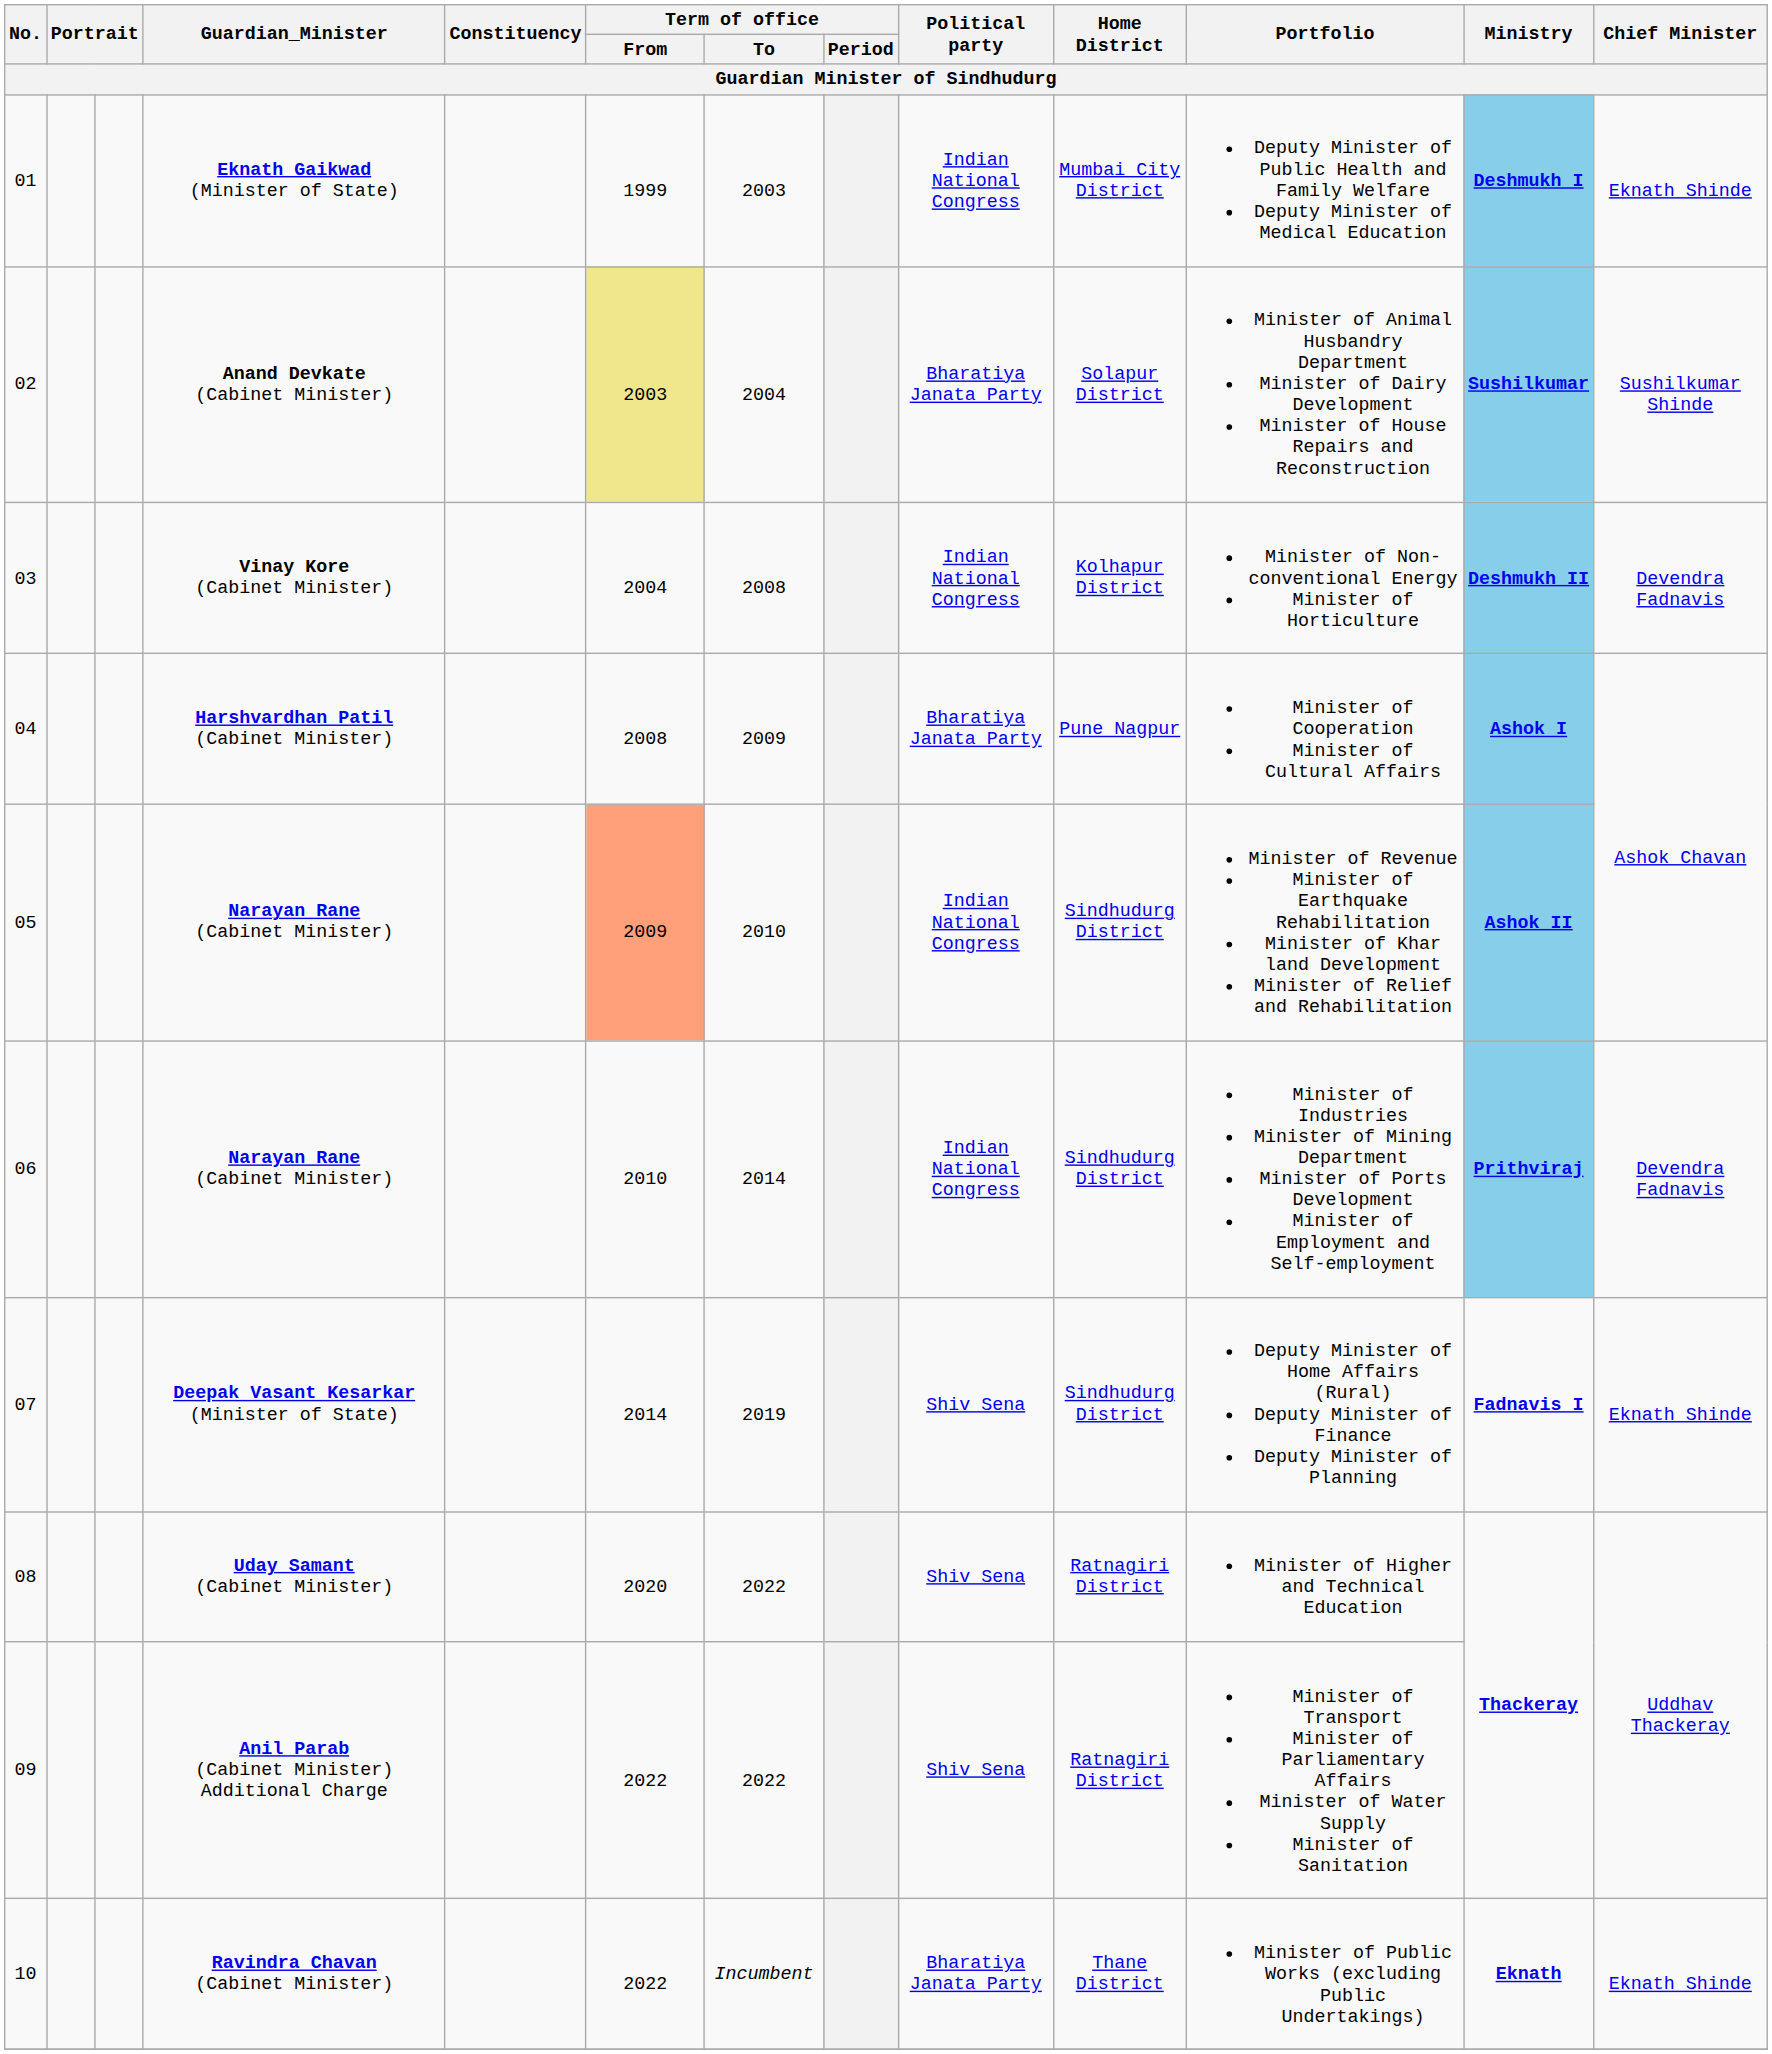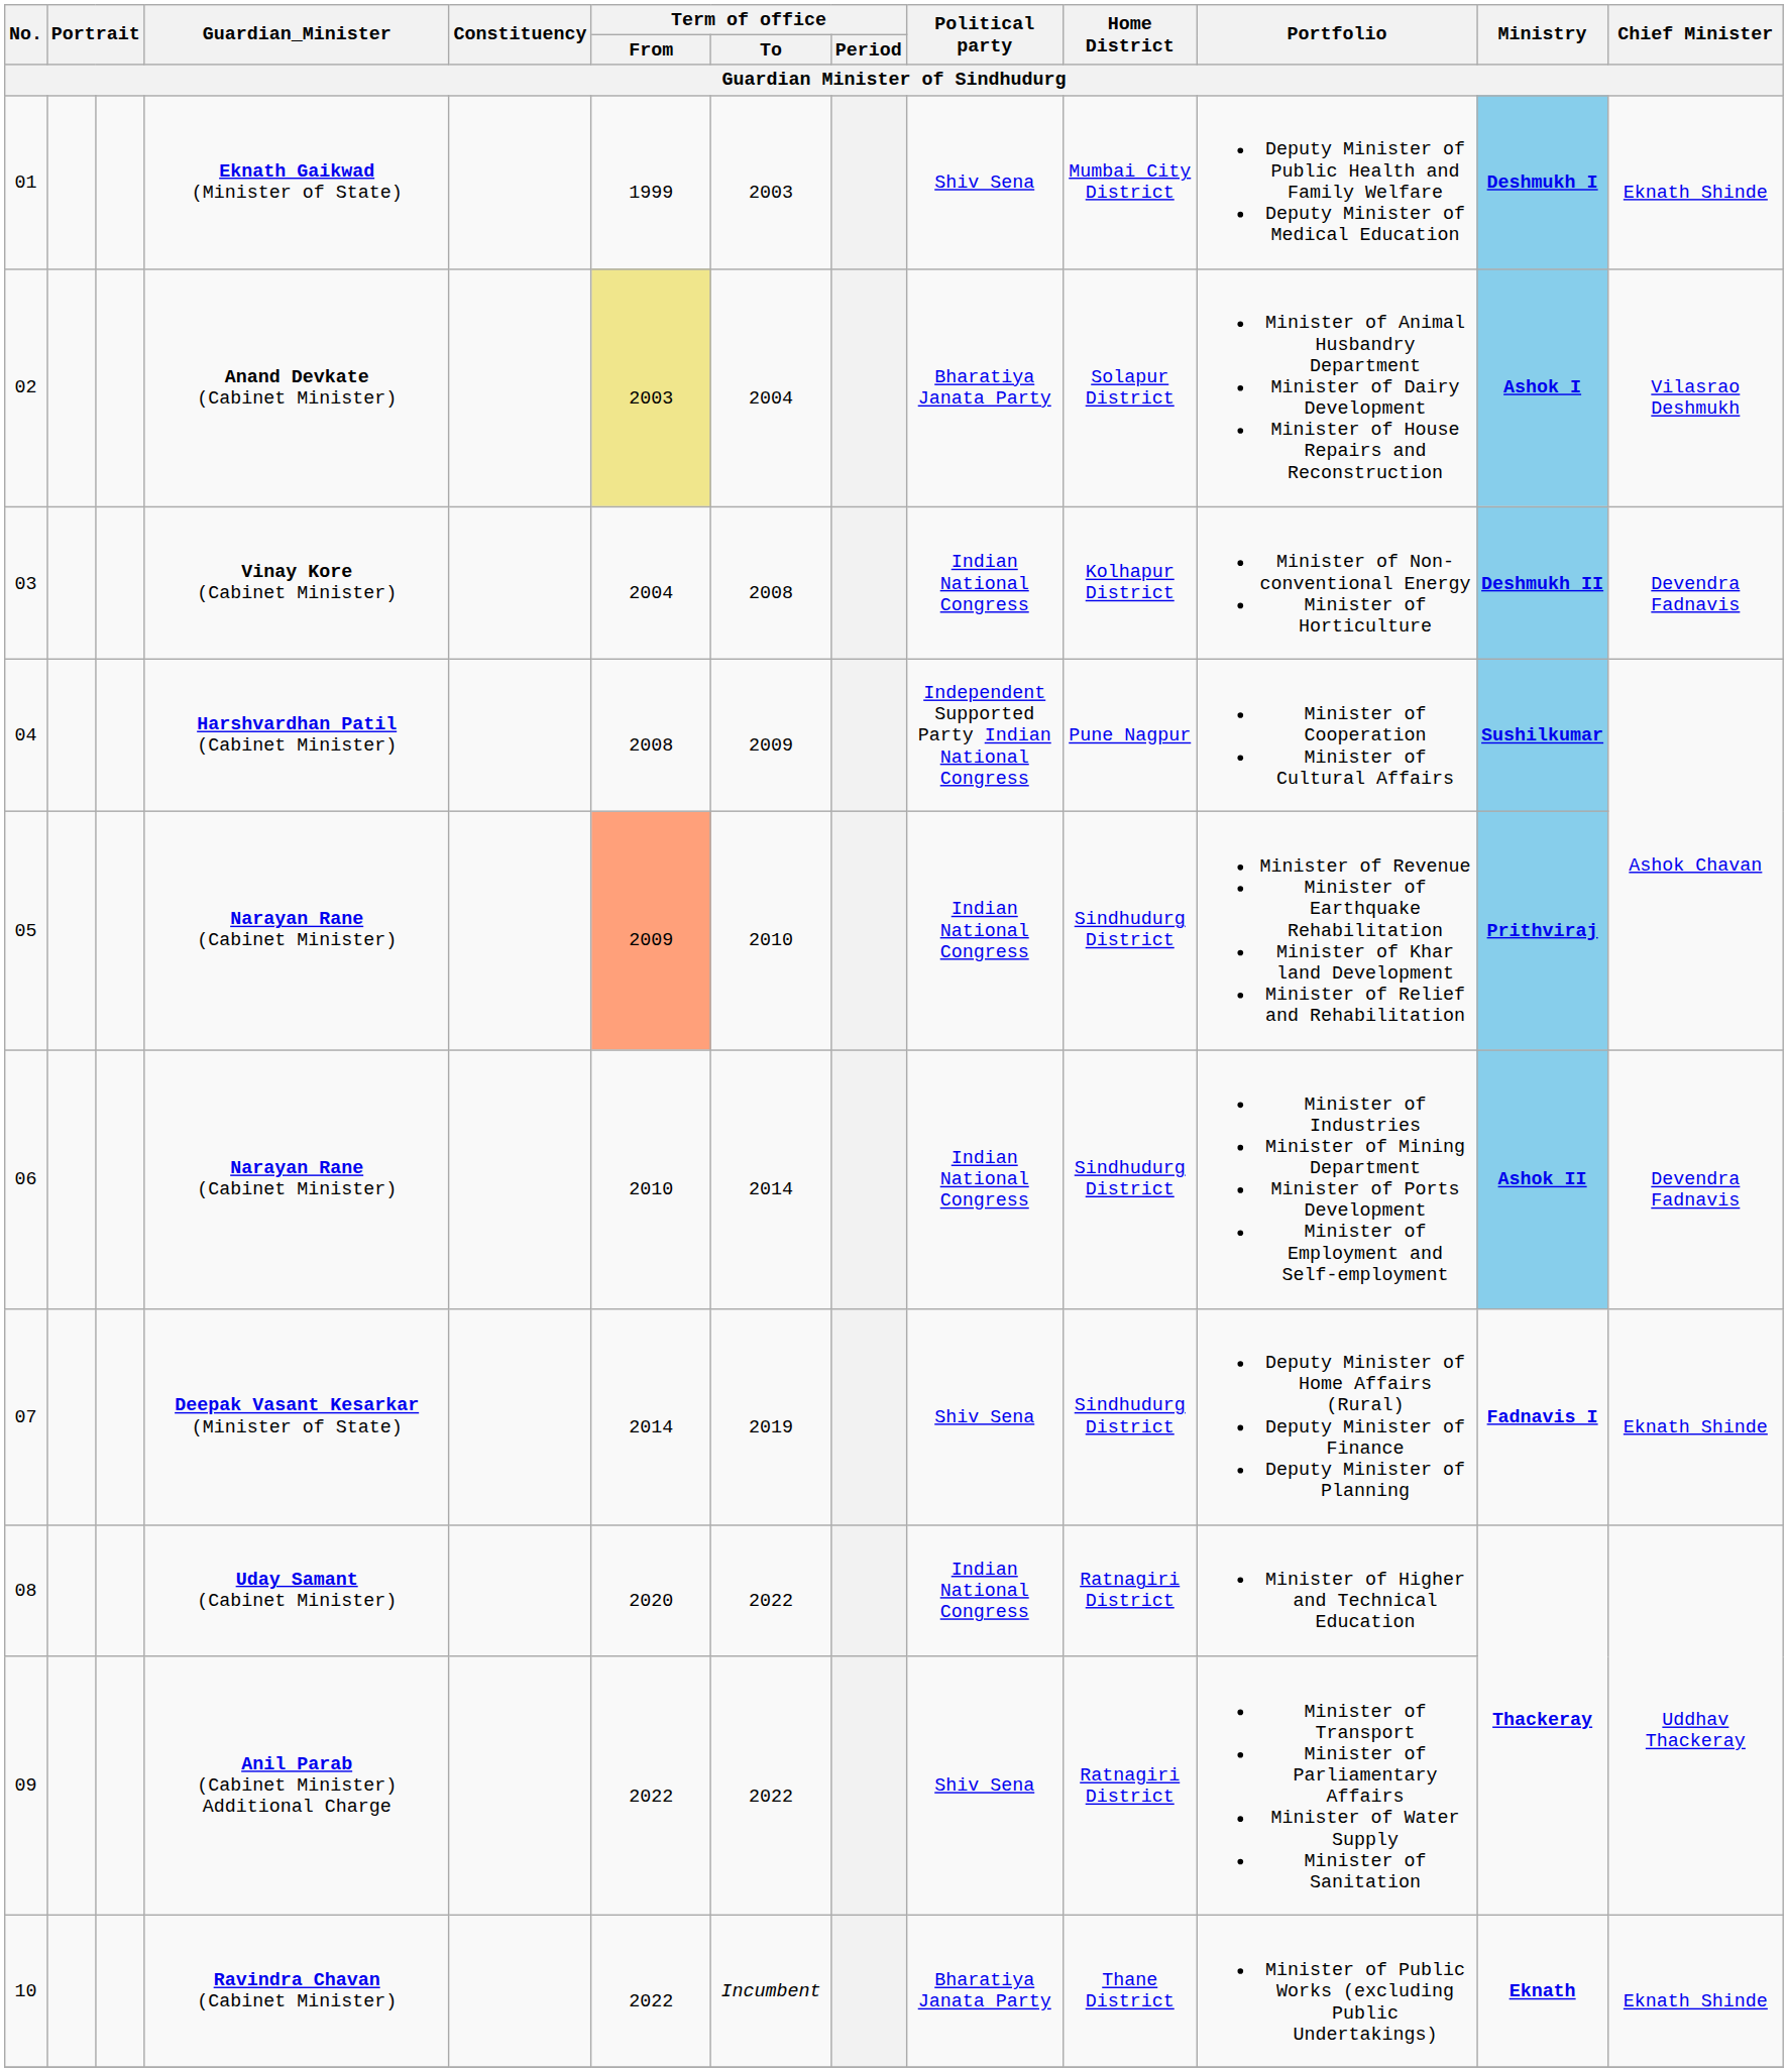Eknath Gaikwad (Minister of State) | Political party: Indian National Congress -> Shiv Sena
Anand Devkate (Cabinet Minister) | Ministry: Sushilkumar -> Ashok I
Anand Devkate (Cabinet Minister) | Chief Minister: Sushilkumar Shinde -> Vilasrao Deshmukh
Harshvardhan Patil (Cabinet Minister) | Political party: Bharatiya Janata Party -> Independent Supported Party Indian National Congress
Harshvardhan Patil (Cabinet Minister) | Ministry: Ashok I -> Sushilkumar
05 / Narayan Rane (Cabinet Minister) | Ministry: Ashok II -> Prithviraj
06 / Narayan Rane (Cabinet Minister) | Ministry: Prithviraj -> Ashok II
Uday Samant (Cabinet Minister) | Political party: Shiv Sena -> Indian National Congress
